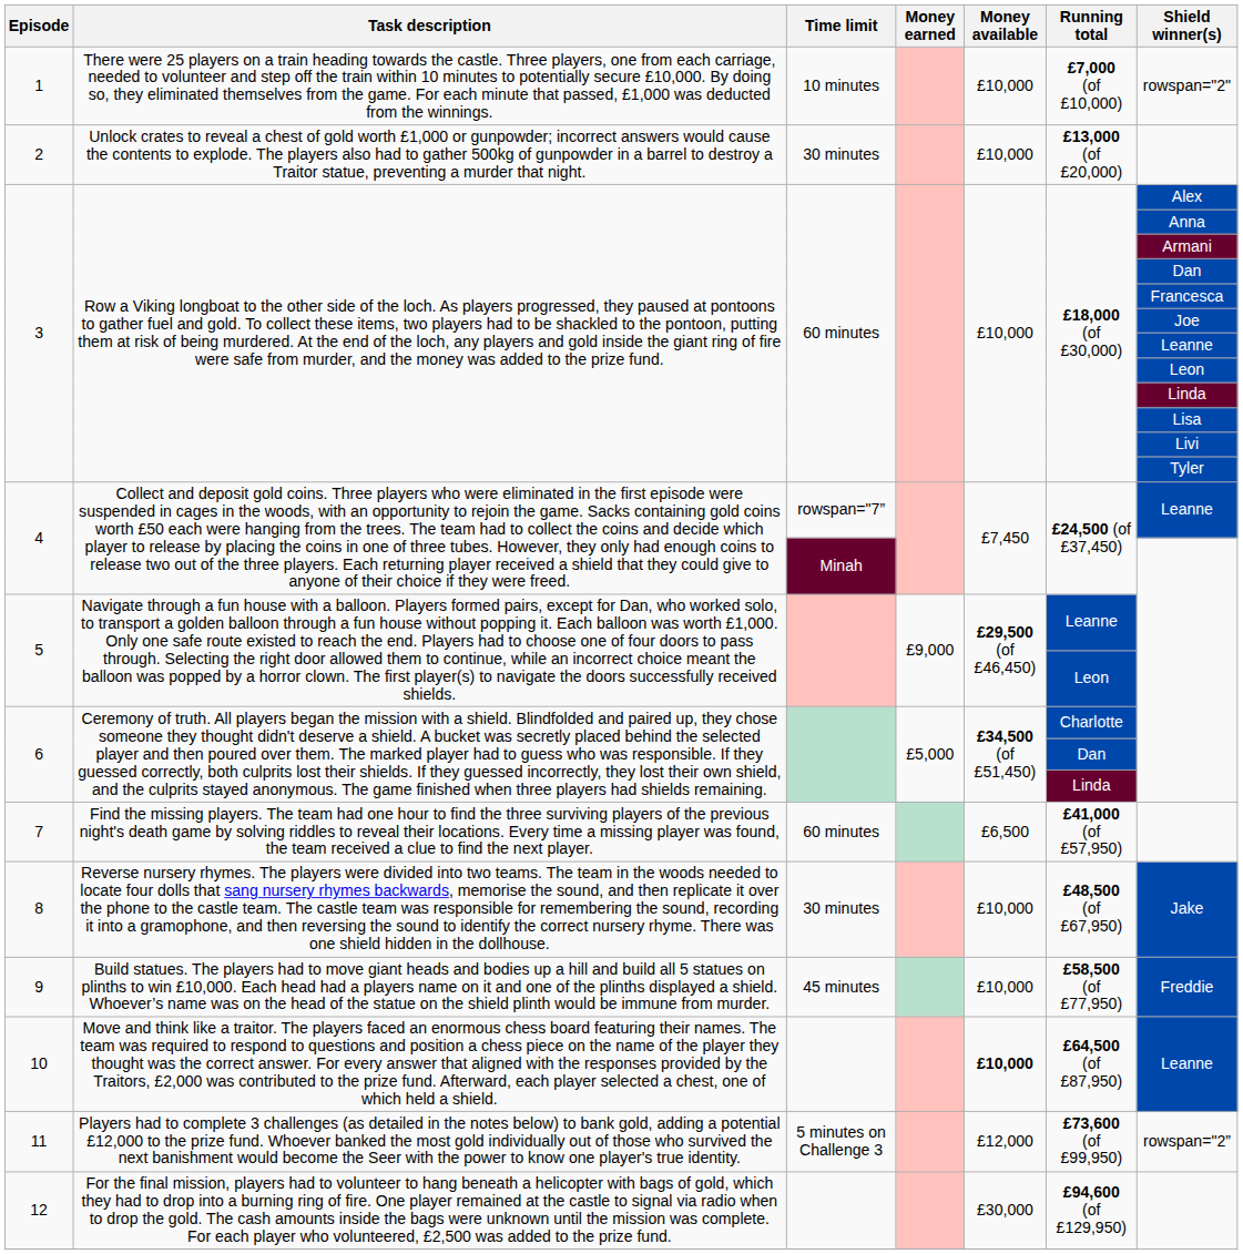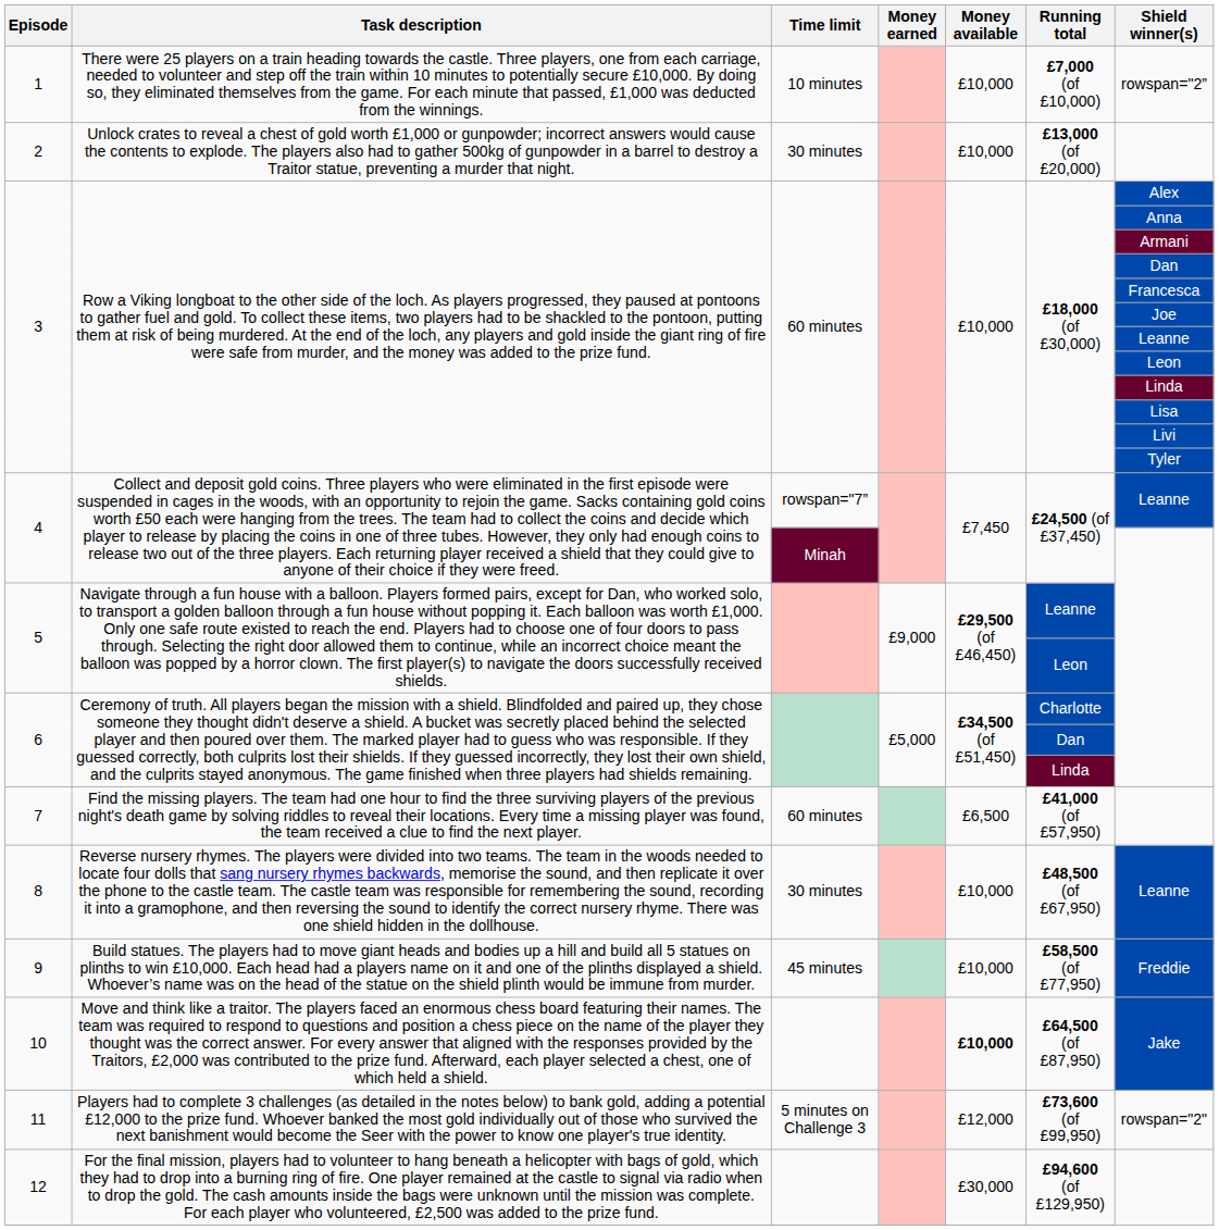1 | Shield winner(s): rowspan="2" -> rowspan="2”
8 | Shield winner(s): Jake -> Leanne
10 | Shield winner(s): Leanne -> Jake
11 | Shield winner(s): rowspan="2” -> rowspan="2"
